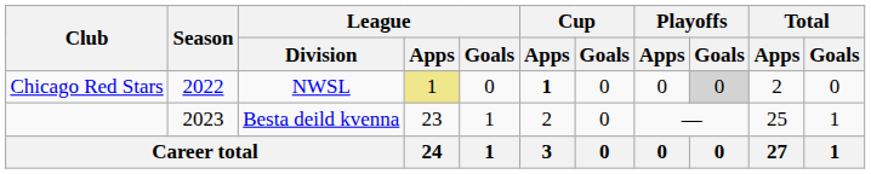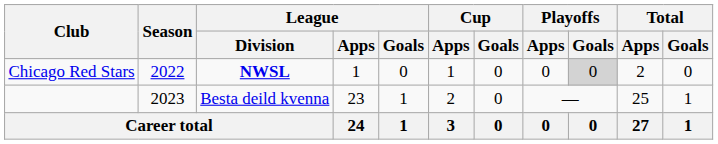Chicago Red Stars | League / Division: normal -> bold
Chicago Red Stars | League / Apps: khaki background -> no background
Chicago Red Stars | Cup / Apps: bold -> normal
